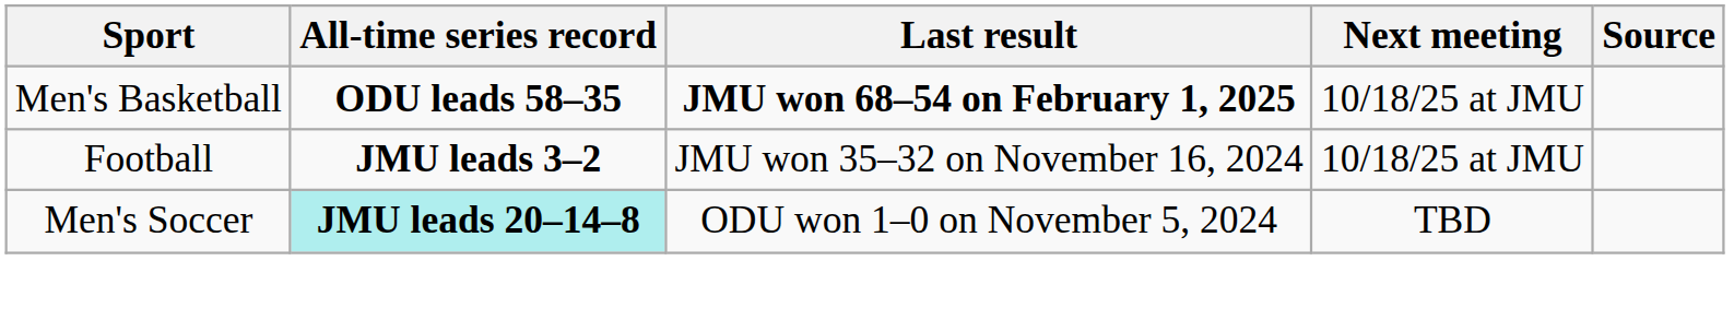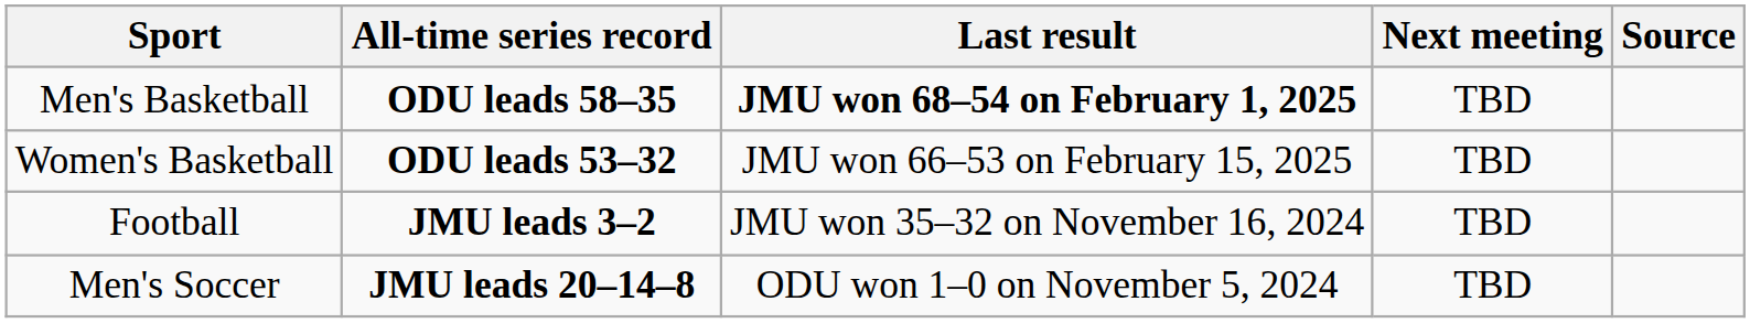Men's Basketball | Next meeting: 10/18/25 at JMU -> TBD
+ row: Women's Basketball | ODU leads 53–32 | JMU won 66–53 on February 15, 2025 | TBD
Football | Next meeting: 10/18/25 at JMU -> TBD
Men's Soccer | All-time series record: paleturquoise background -> no background
